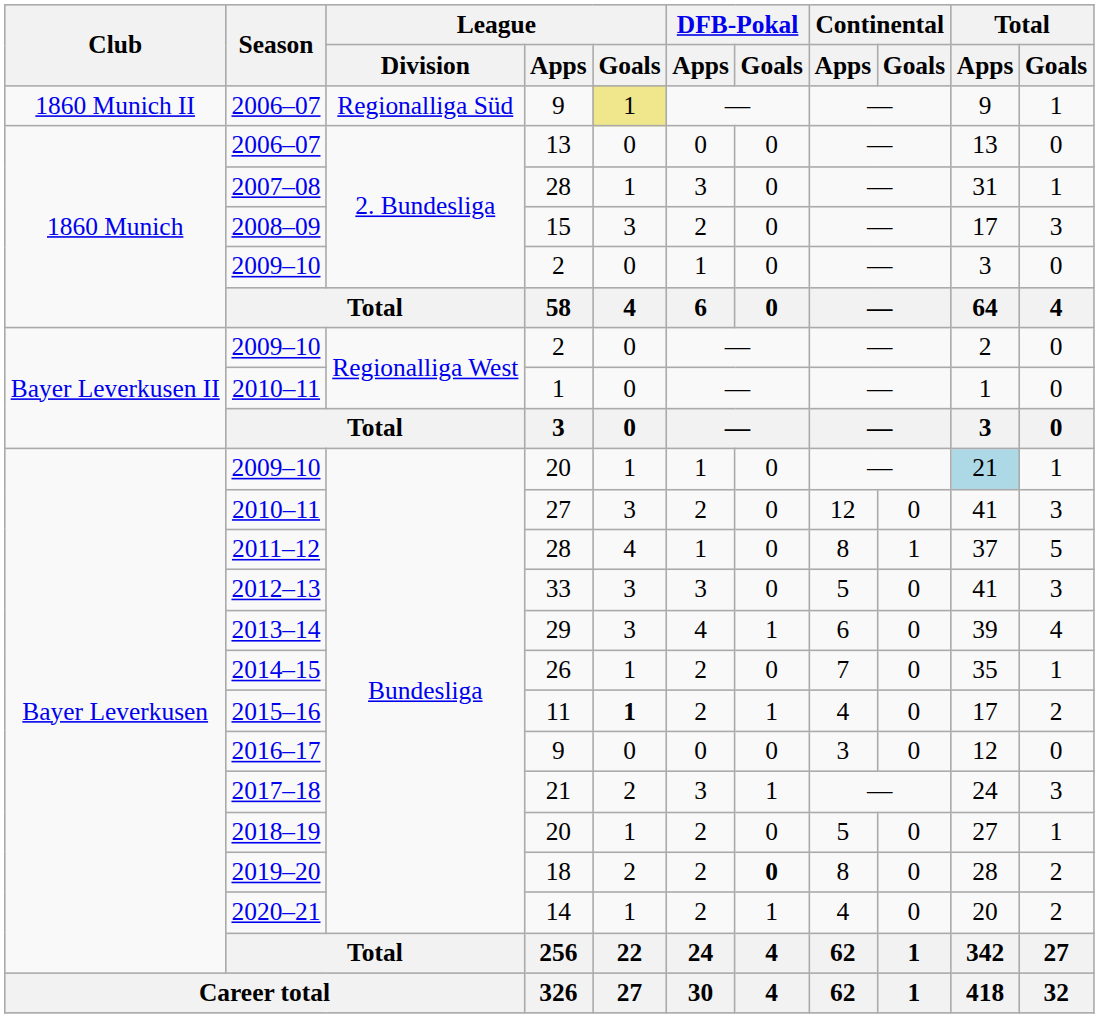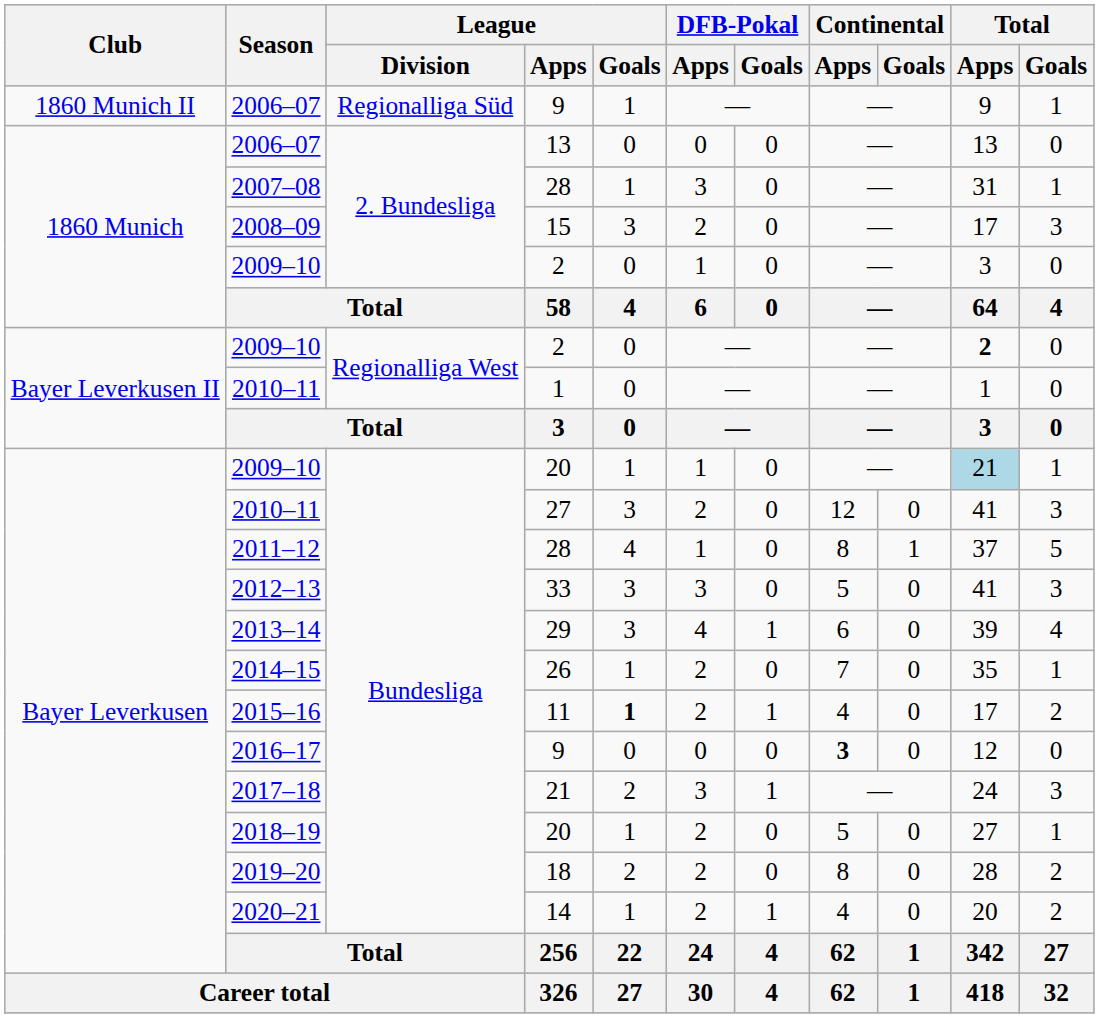1860 Munich II / 2006–07 | League / Goals: khaki background -> no background
Bayer Leverkusen II / 2009–10 | Total / Apps: normal -> bold
2016–17 | Continental / Apps: normal -> bold
2019–20 | DFB-Pokal / Goals: bold -> normal
